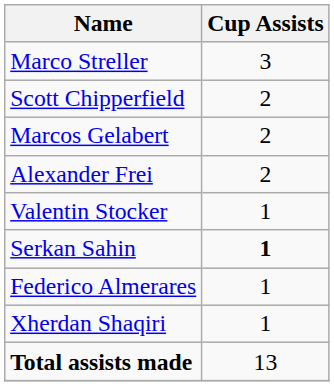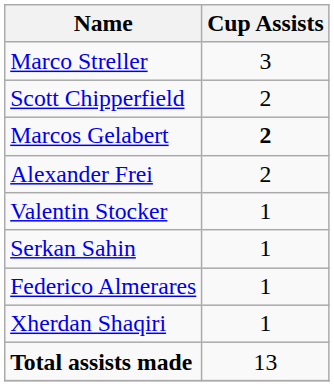Marcos Gelabert | Cup Assists: normal -> bold
Serkan Sahin | Cup Assists: bold -> normal
